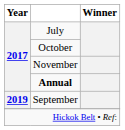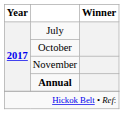- row: 2019 | September
